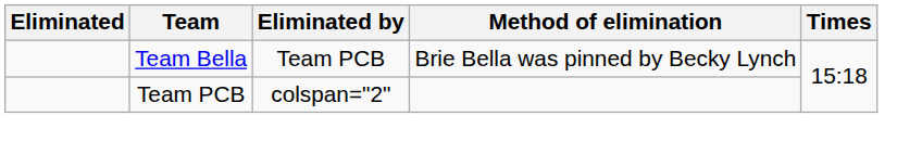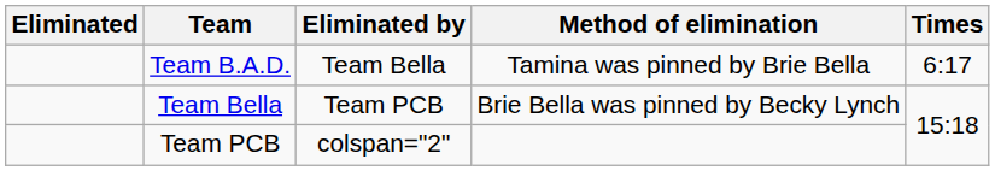+ row: Team B.A.D. | Team Bella | Tamina was pinned by Brie Bella | 6:17
